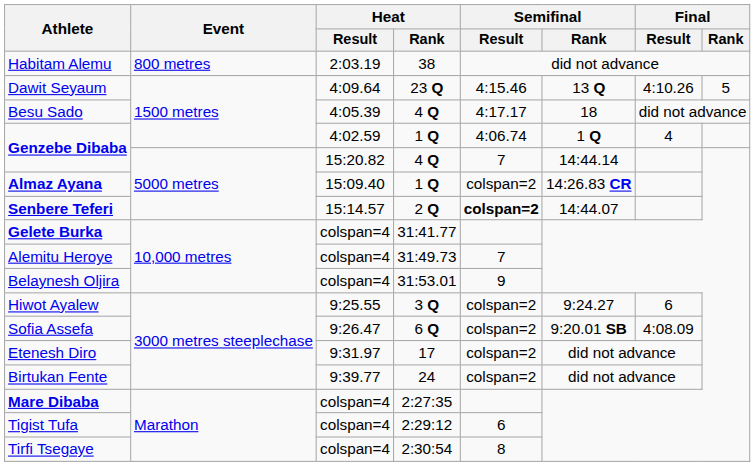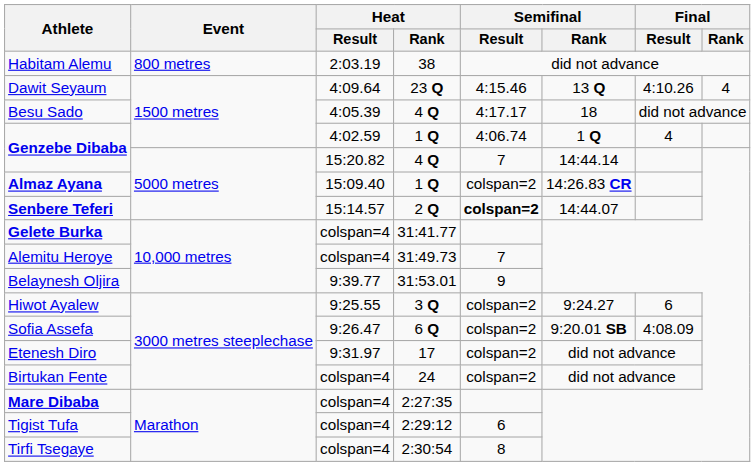Dawit Seyaum | Final / Rank: 5 -> 4
Belaynesh Oljira | Heat / Result: colspan=4 -> 9:39.77
Birtukan Fente | Heat / Result: 9:39.77 -> colspan=4
